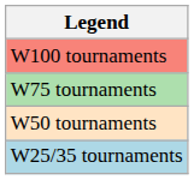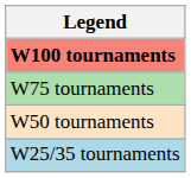row 2 | column 1: normal -> bold
